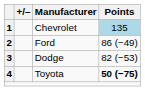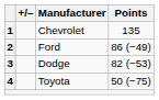Chevrolet | Points: lightblue background -> no background
Toyota | Points: bold -> normal
